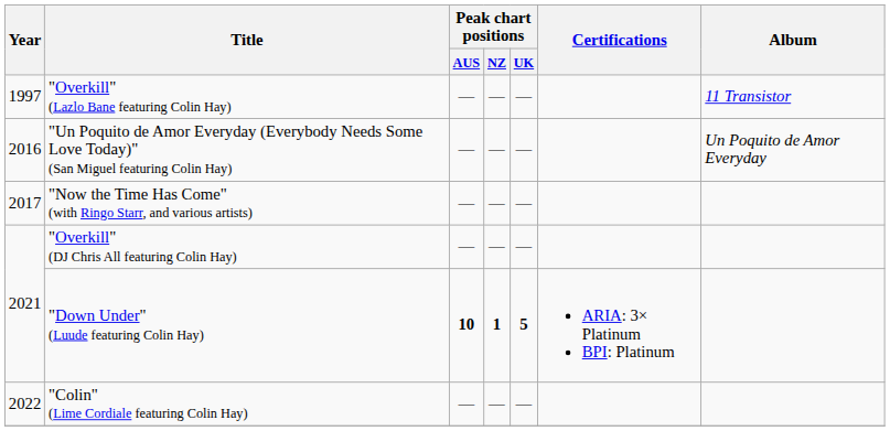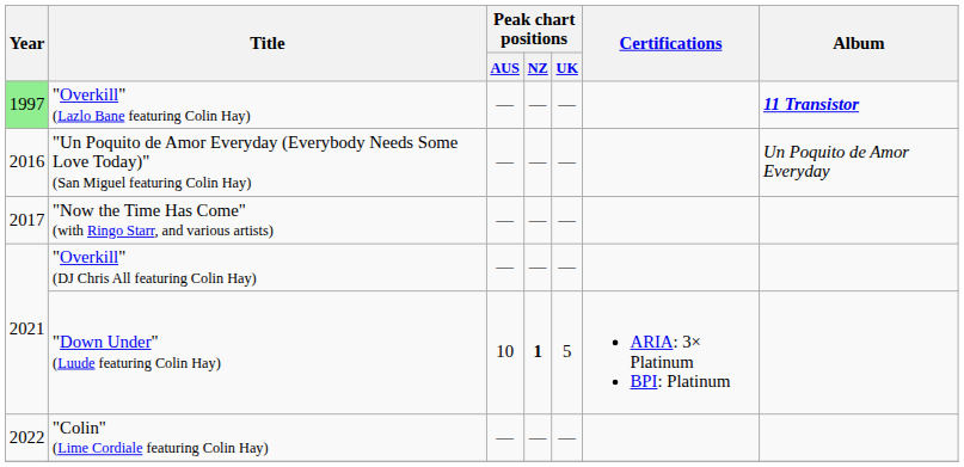"Overkill" (Lazlo Bane featuring Colin Hay) | Year: no background -> lightgreen background
"Overkill" (Lazlo Bane featuring Colin Hay) | Album: normal -> bold
"Down Under" (Luude featuring Colin Hay) | Peak chart positions / AUS: bold -> normal
"Down Under" (Luude featuring Colin Hay) | Peak chart positions / UK: bold -> normal
